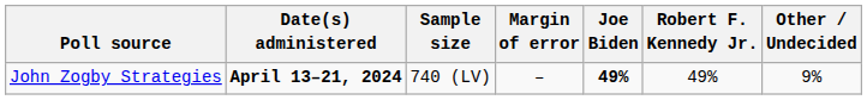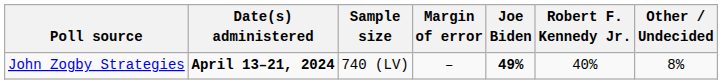John Zogby Strategies | Robert F. Kennedy Jr.: 49% -> 40%
John Zogby Strategies | Other / Undecided: 9% -> 8%
